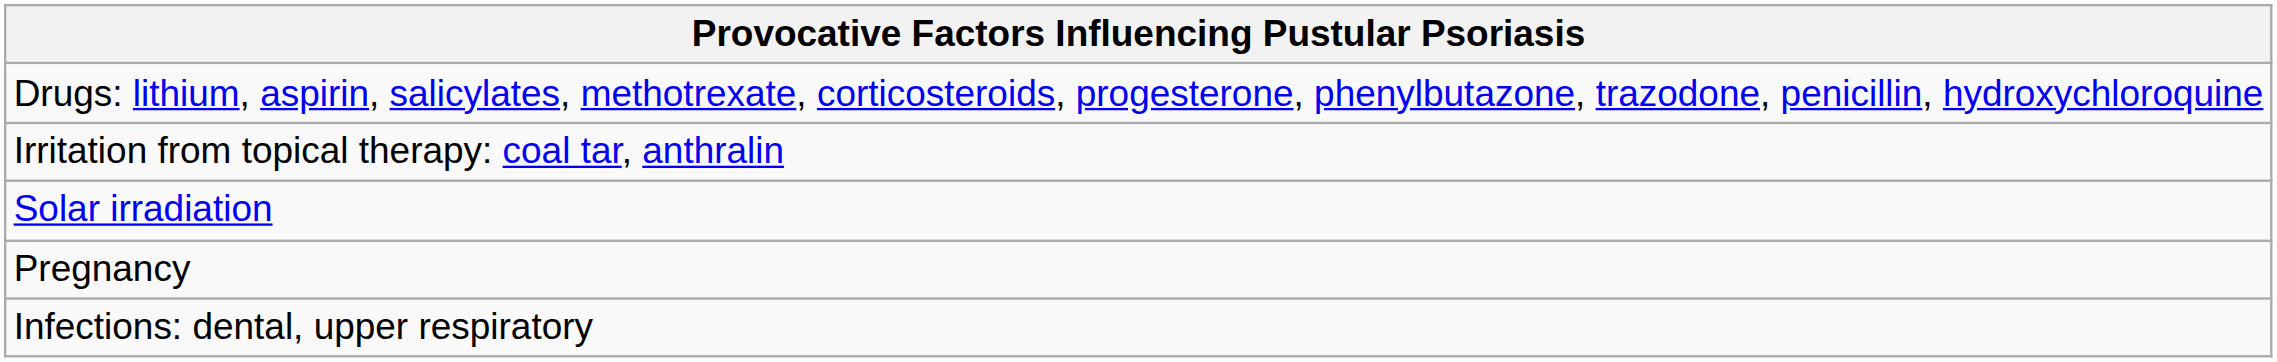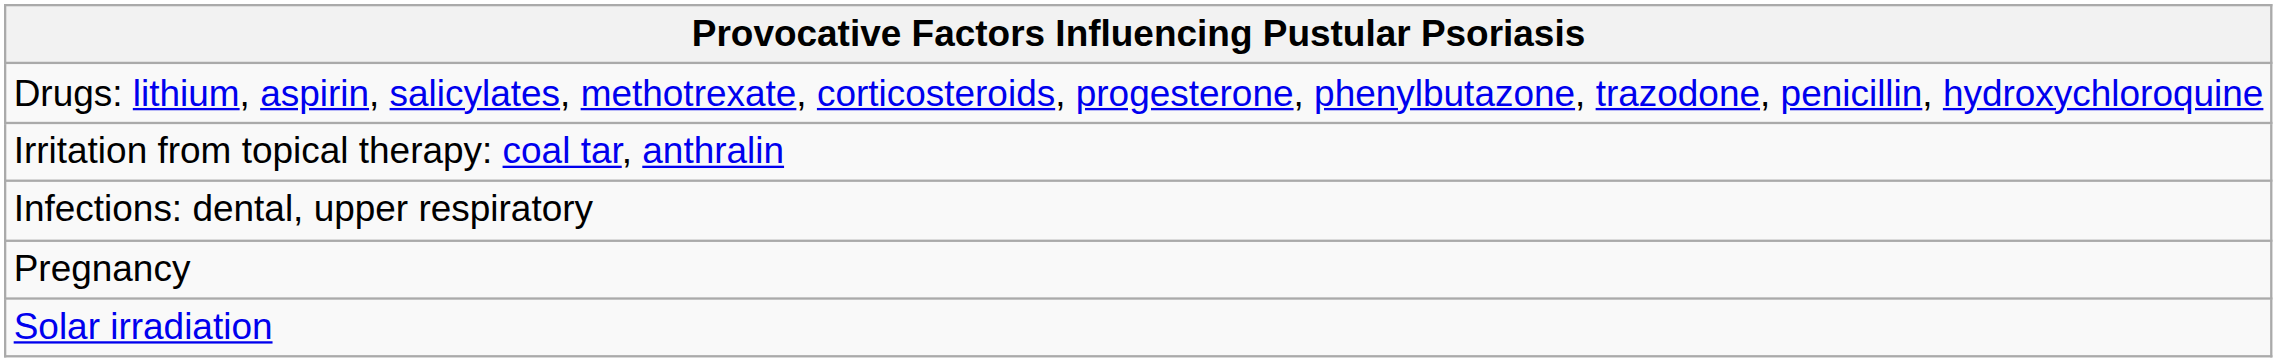row 4 | column 1: Solar irradiation -> Infections: dental, upper respiratory
row 6 | column 1: Infections: dental, upper respiratory -> Solar irradiation
